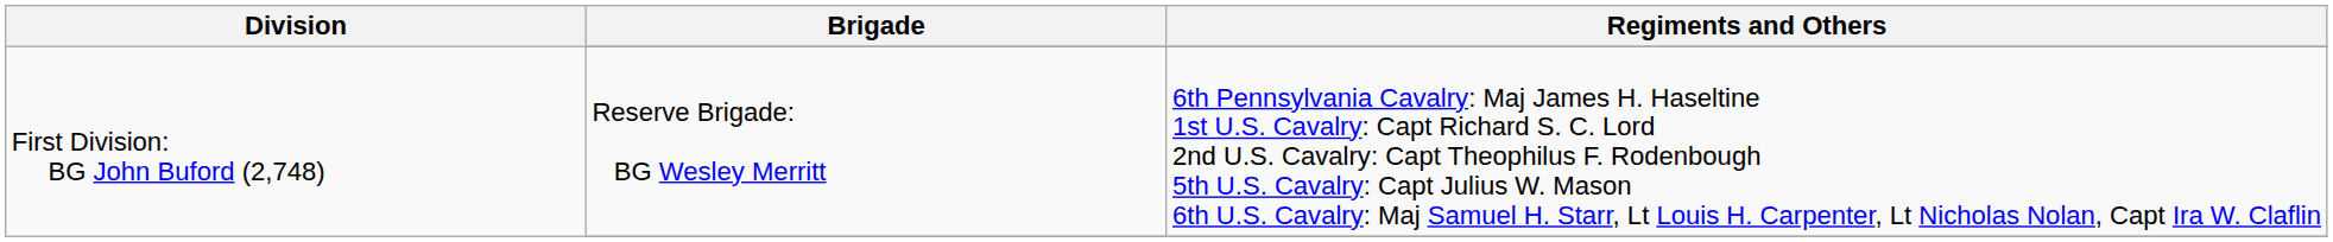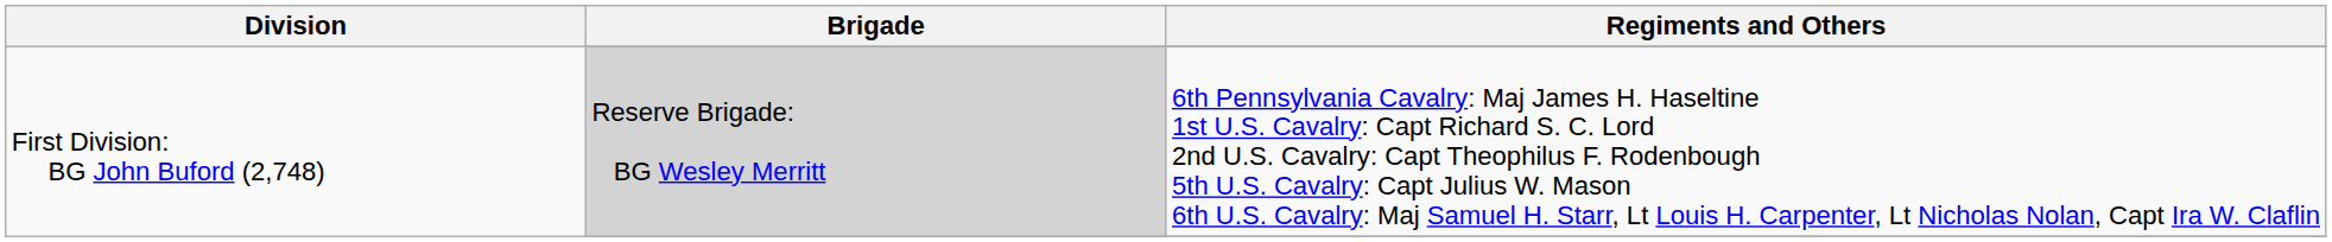Reserve Brigade: BG Wesley Merritt | Brigade: no background -> lightgrey background
